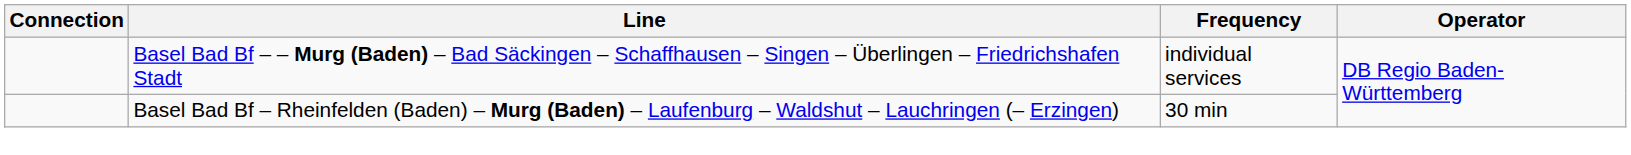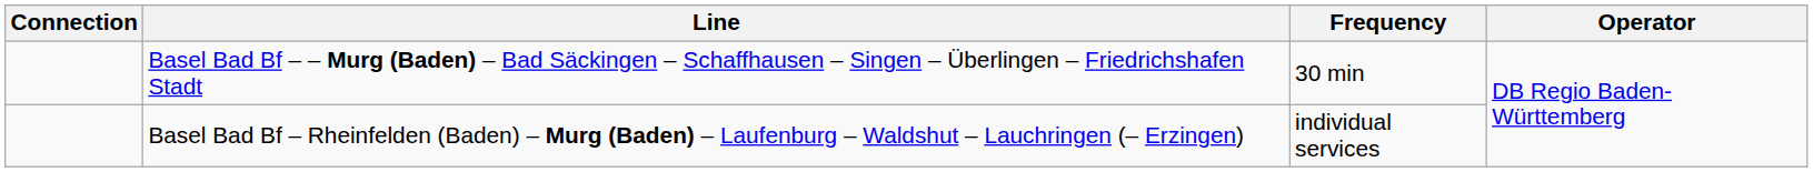row 2 | Frequency: individual services -> 30 min
row 3 | Frequency: 30 min -> individual services
